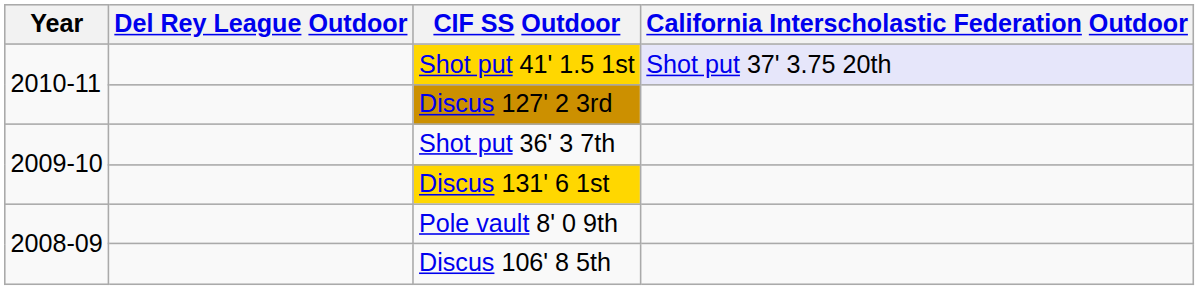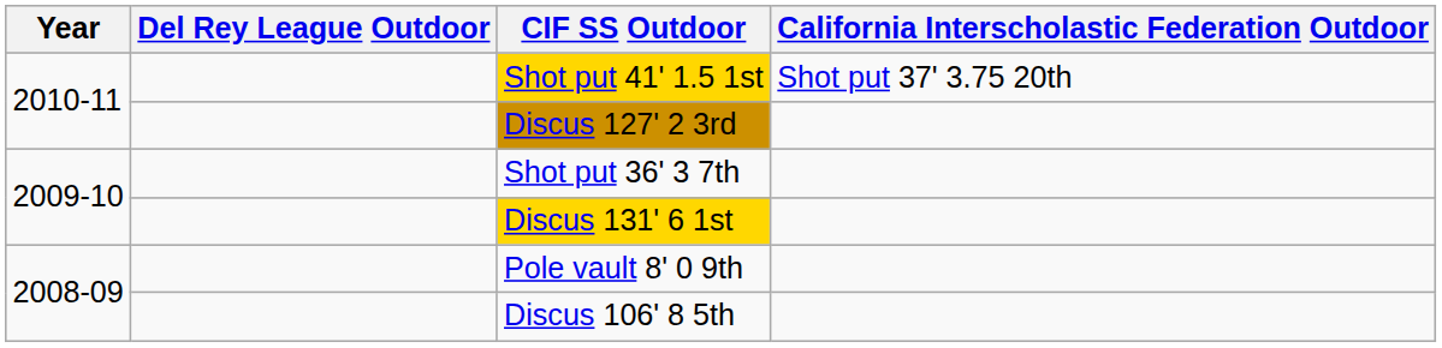Shot put 41' 1.5 1st | California Interscholastic Federation Outdoor: lavender background -> no background
